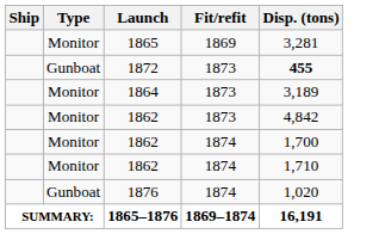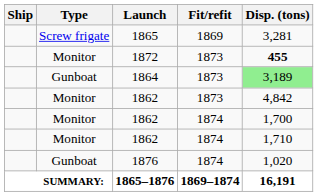1865 | Type: Monitor -> Screw frigate
1872 | Type: Gunboat -> Monitor
1864 | Type: Monitor -> Gunboat
1864 | Disp. (tons): no background -> lightgreen background
